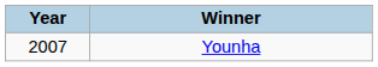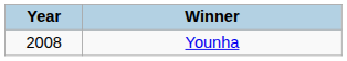Younha | Year: 2007 -> 2008
